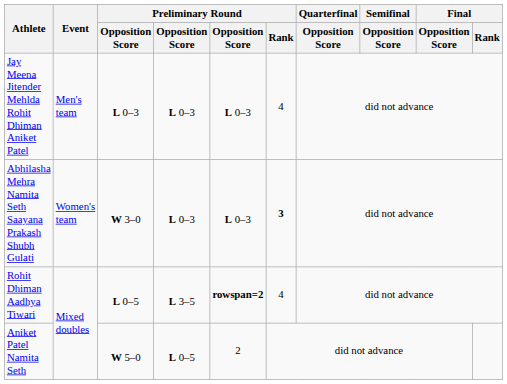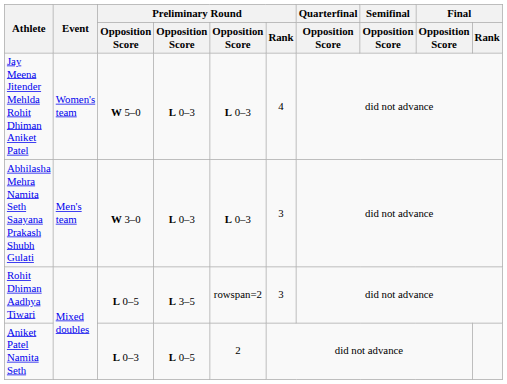Jay Meena Jitender Mehlda Rohit Dhiman Aniket Patel | Event: Men's team -> Women's team
Jay Meena Jitender Mehlda Rohit Dhiman Aniket Patel | column 3: L 0–3 -> W 5–0
Abhilasha Mehra Namita Seth Saayana Prakash Shubh Gulati | Event: Women's team -> Men's team
Abhilasha Mehra Namita Seth Saayana Prakash Shubh Gulati | Preliminary Round / Rank: bold -> normal
Rohit Dhiman Aadhya Tiwari | column 5: bold -> normal
Rohit Dhiman Aadhya Tiwari | Preliminary Round / Rank: 4 -> 3
Aniket Patel Namita Seth | column 3: W 5–0 -> L 0–3
